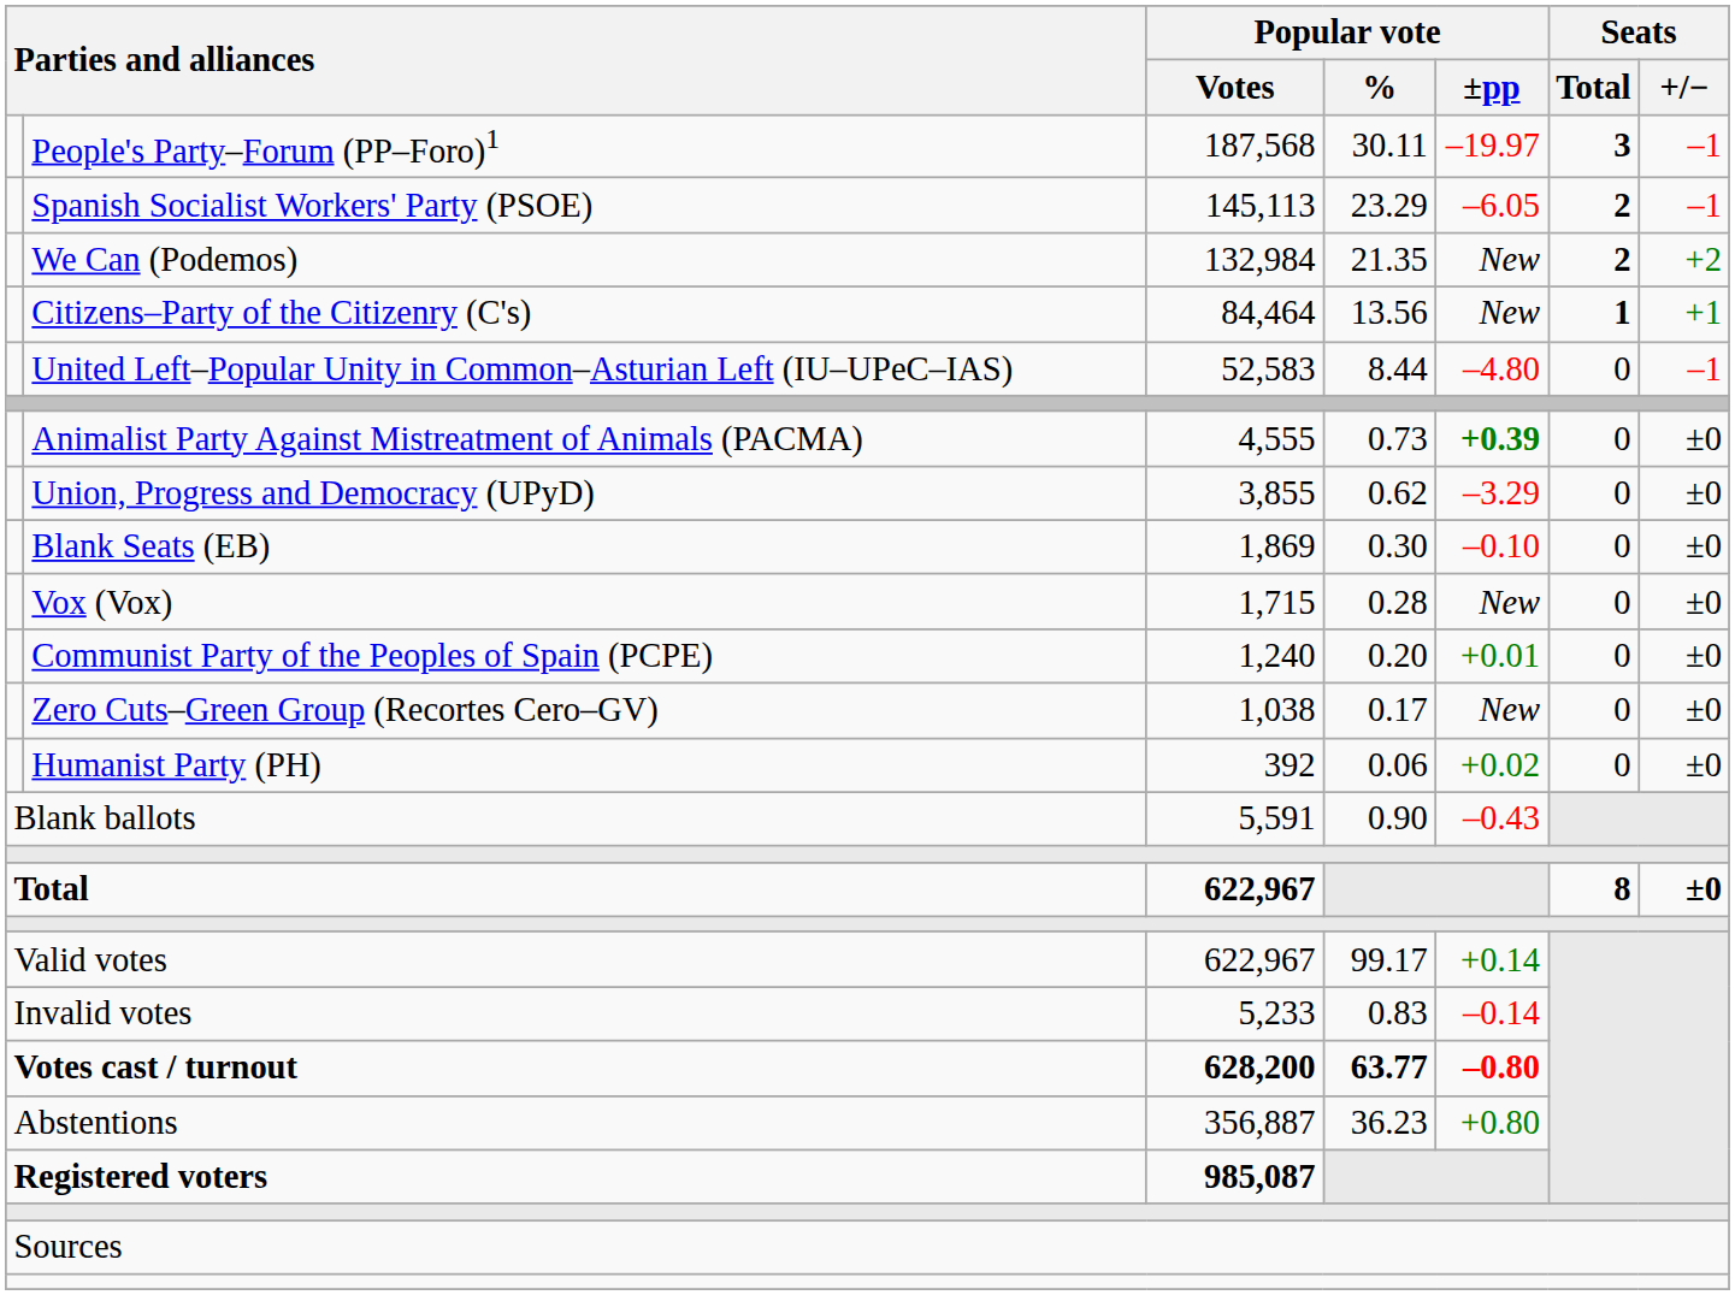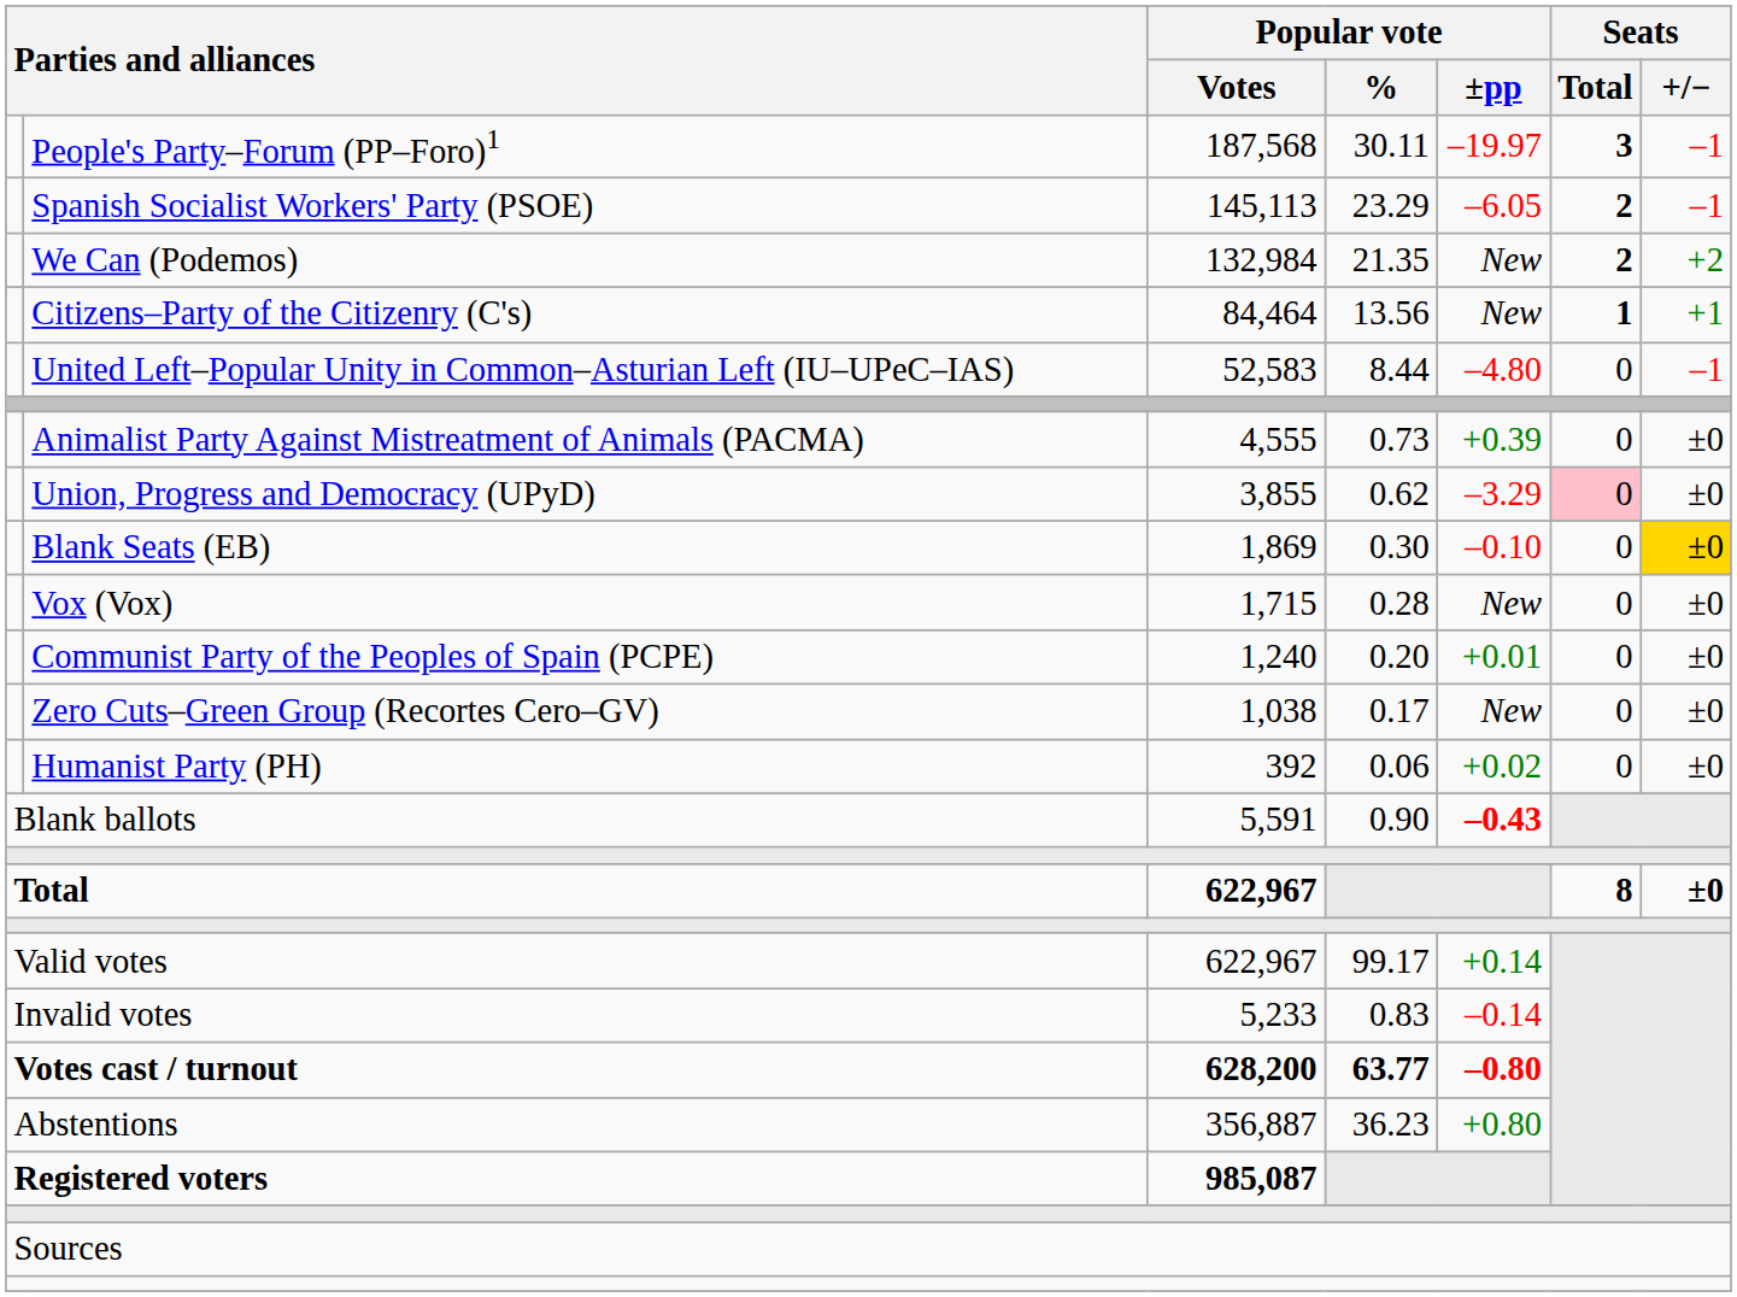Animalist Party Against Mistreatment of Animals (PACMA) | Popular vote / ±pp: bold -> normal
Union, Progress and Democracy (UPyD) | Seats / Total: no background -> pink background
Blank Seats (EB) | Seats / +/−: no background -> gold background
Blank ballots | Popular vote / ±pp: normal -> bold
